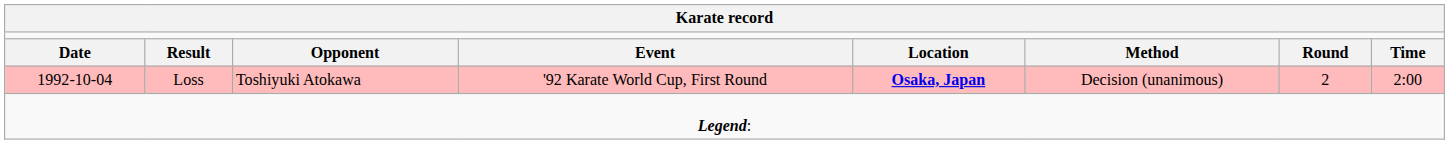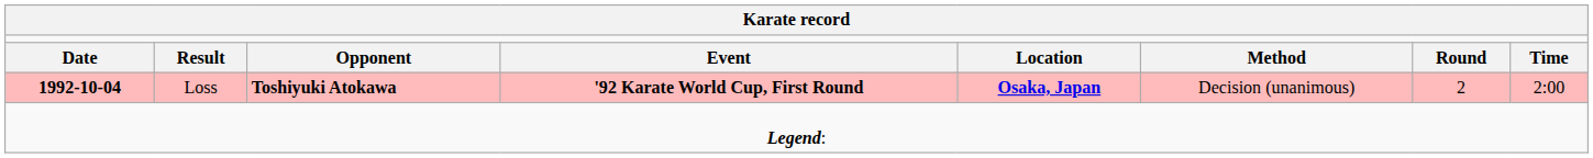Loss | column 1: normal -> bold
Loss | column 3: normal -> bold
Loss | column 4: normal -> bold
